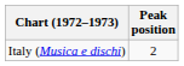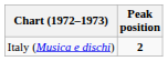Italy (Musica e dischi) | Peak position: normal -> bold
